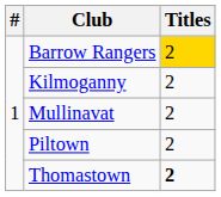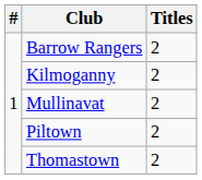Barrow Rangers | Titles: gold background -> no background
Thomastown | Titles: bold -> normal
